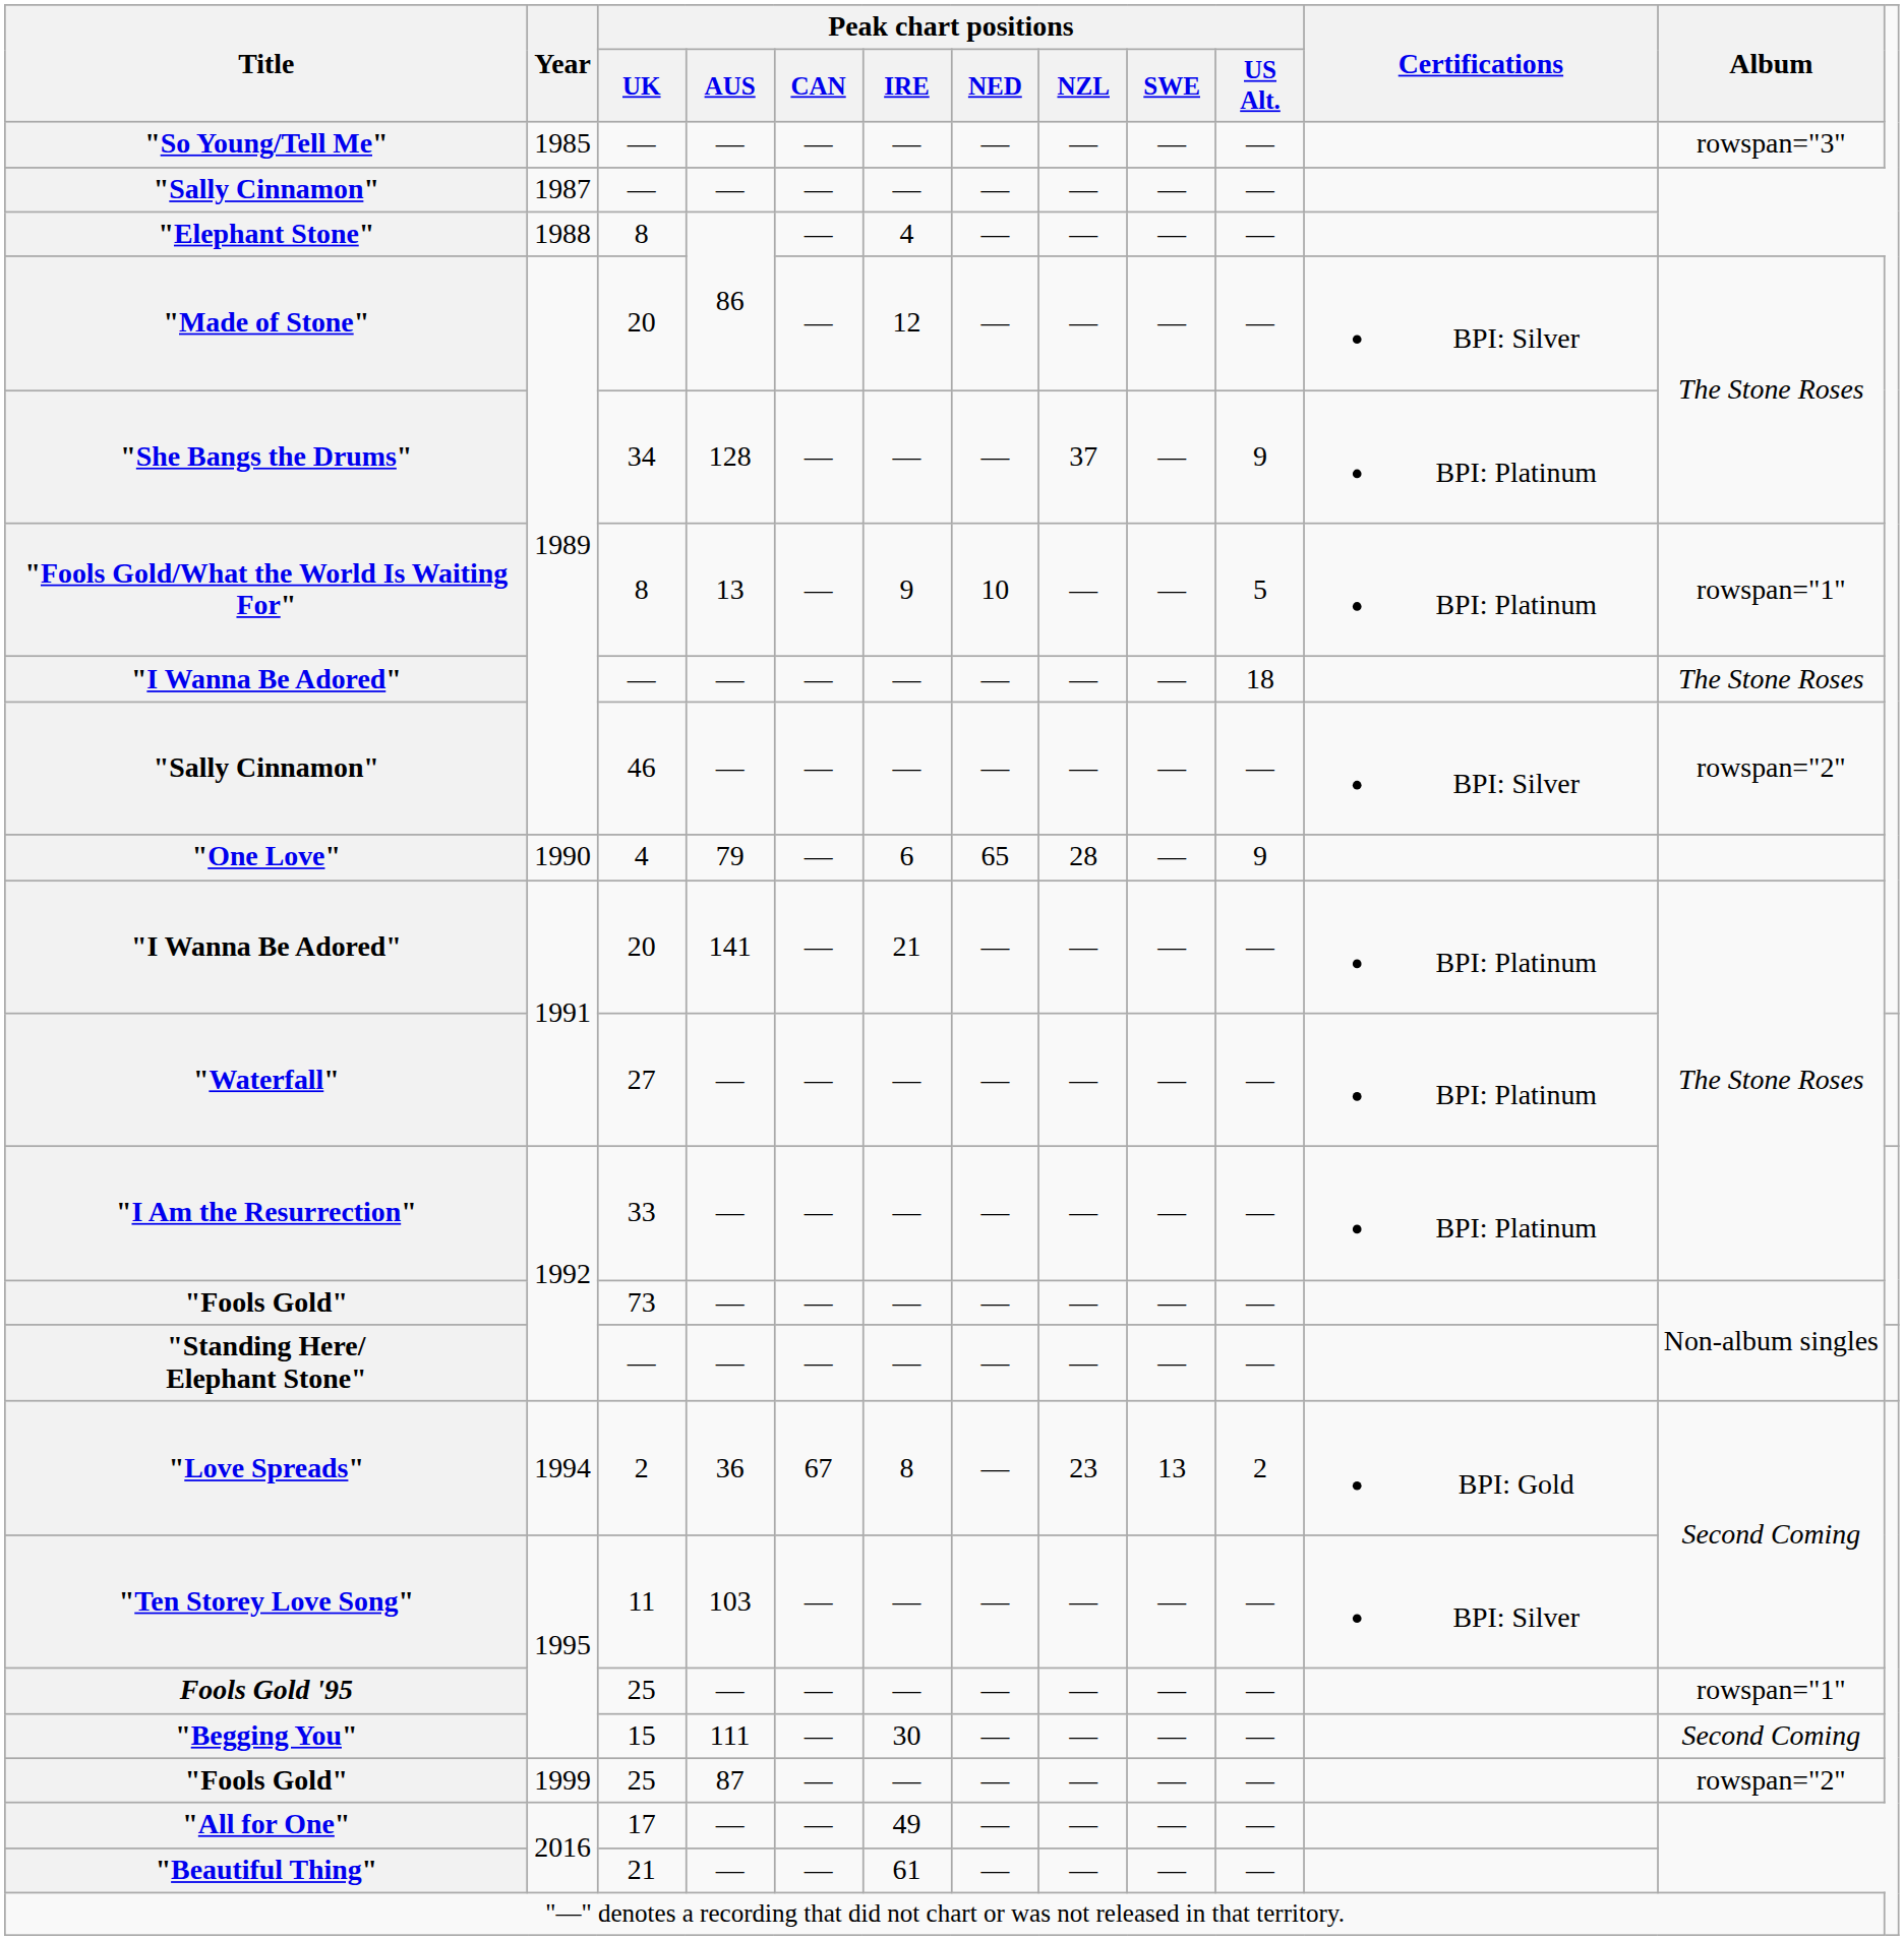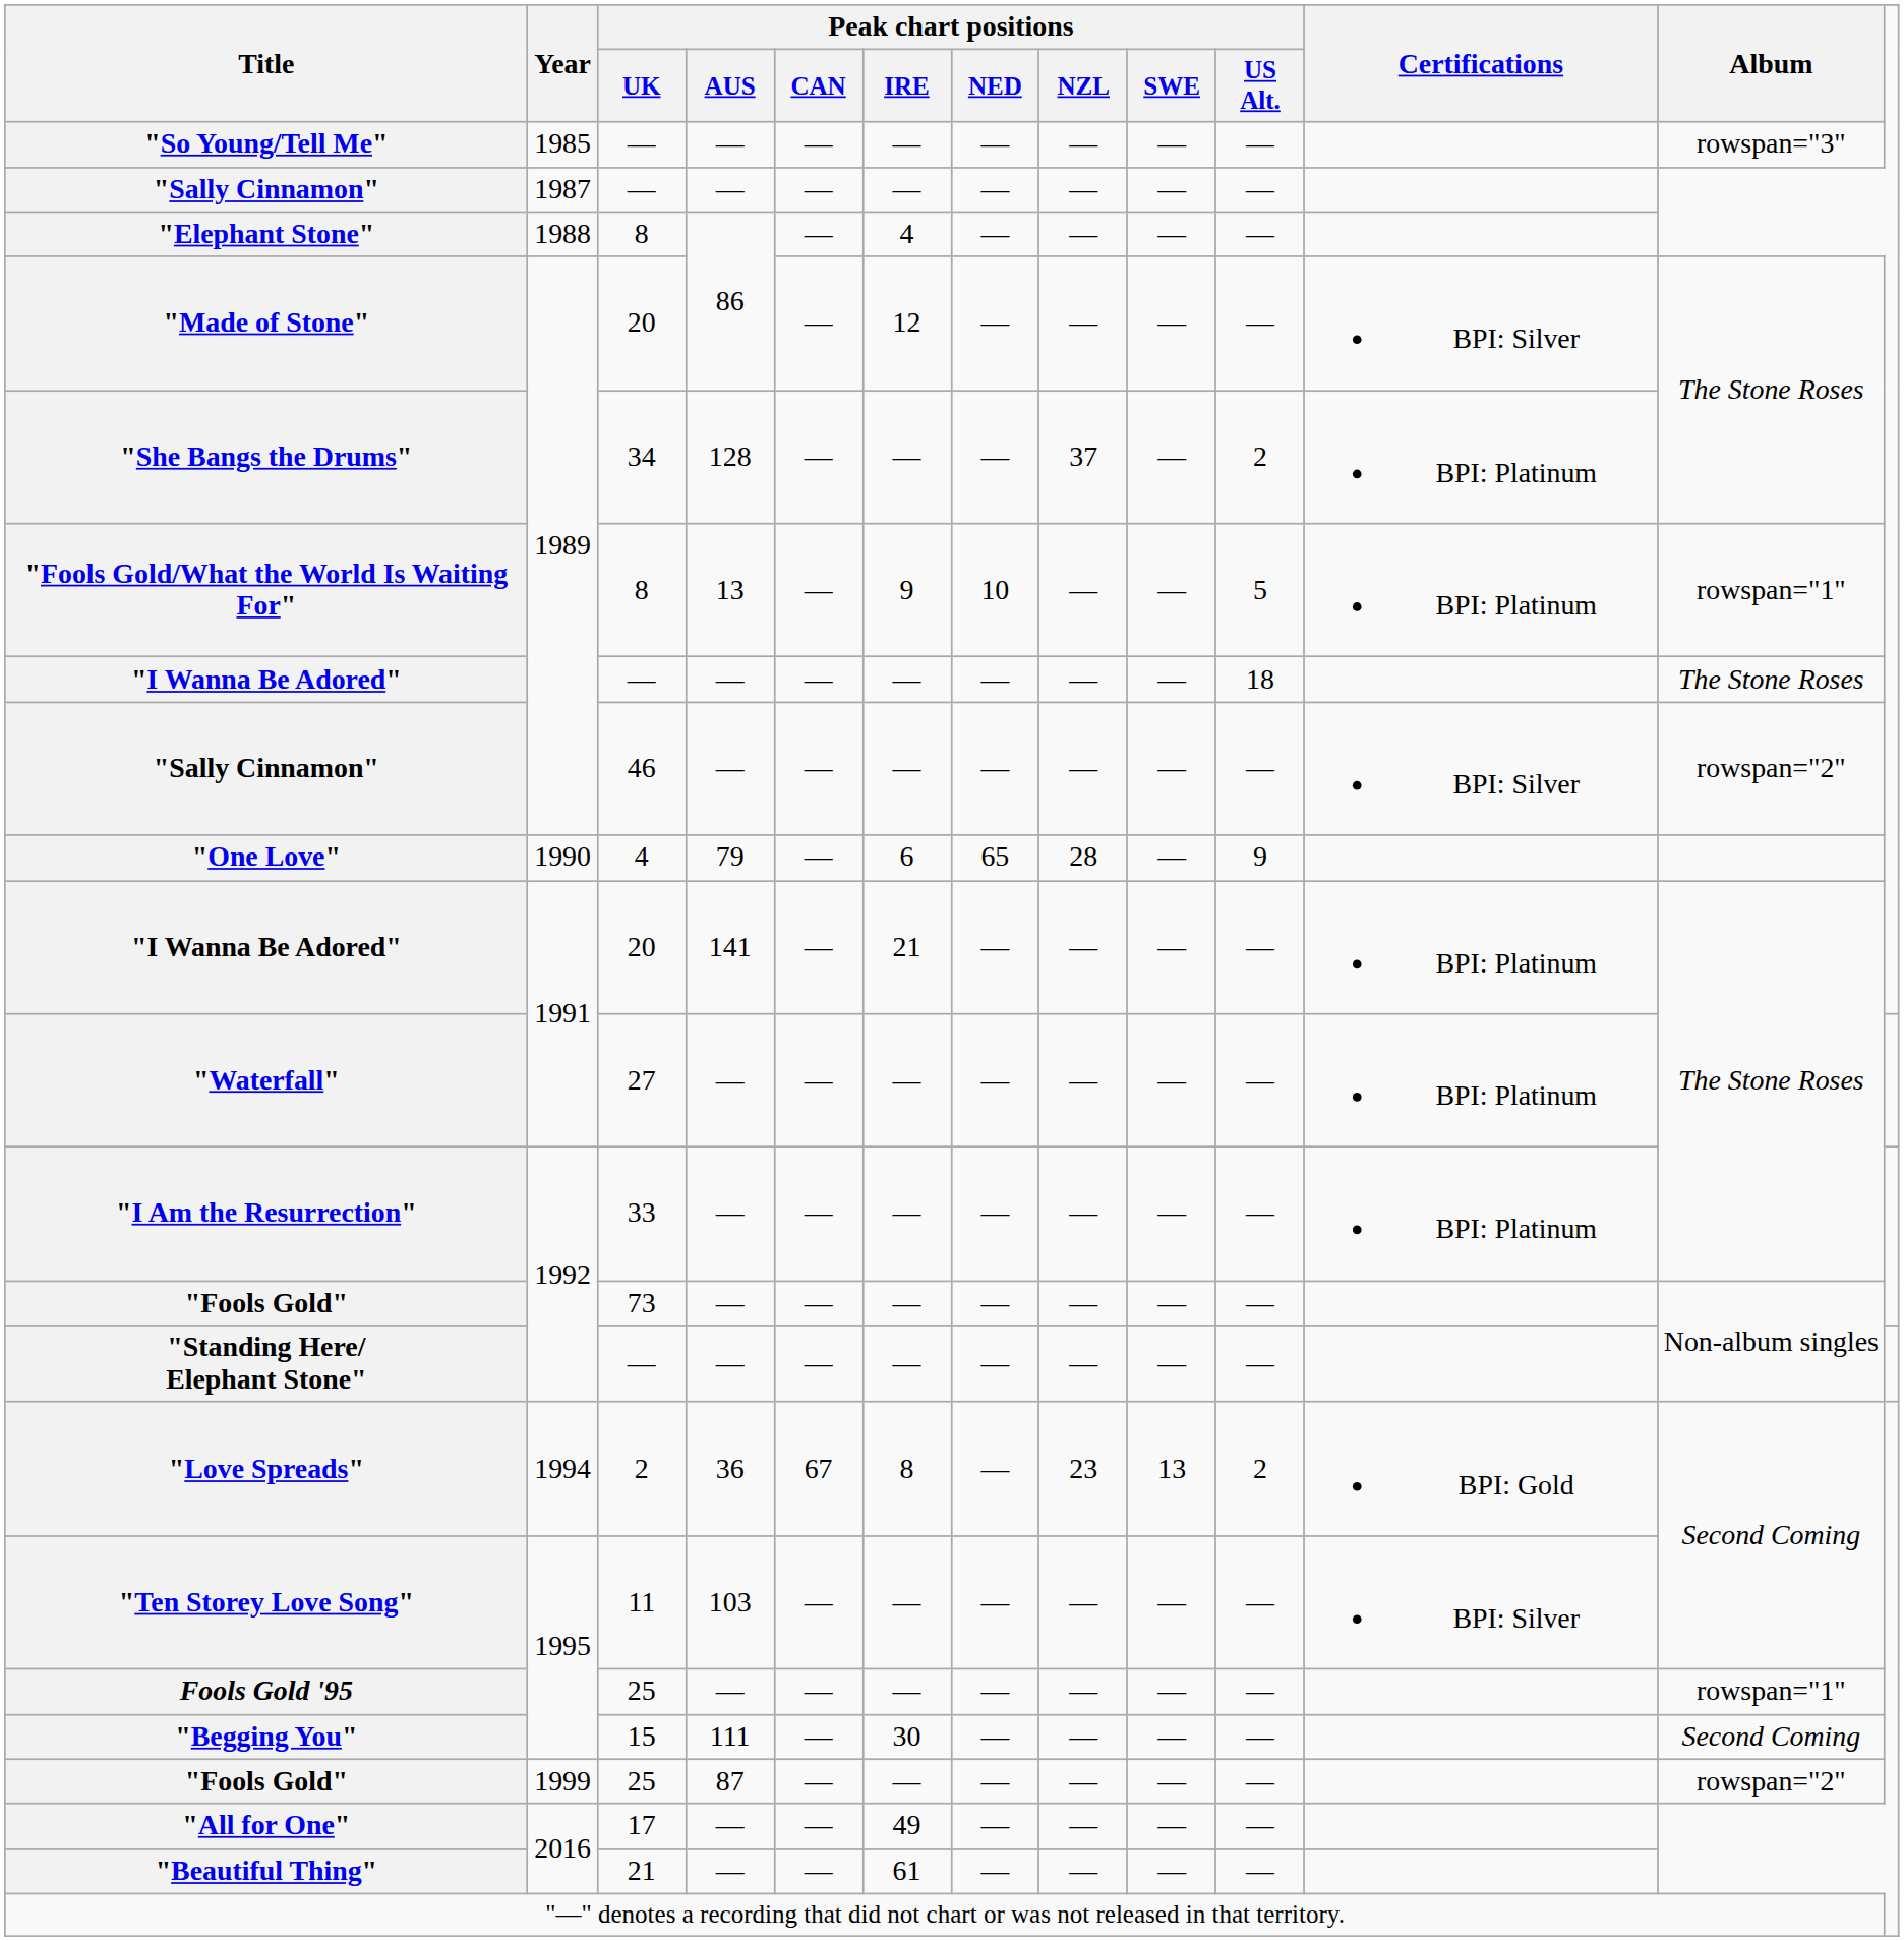"She Bangs the Drums" | Peak chart positions / US Alt.: 9 -> 2
